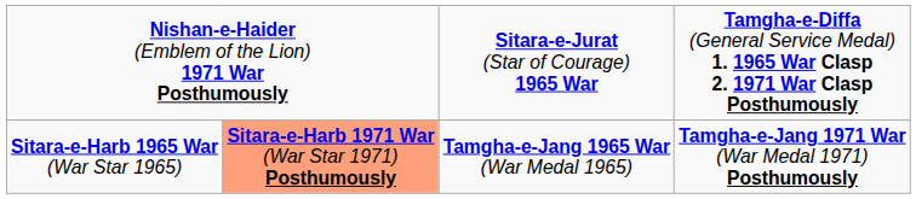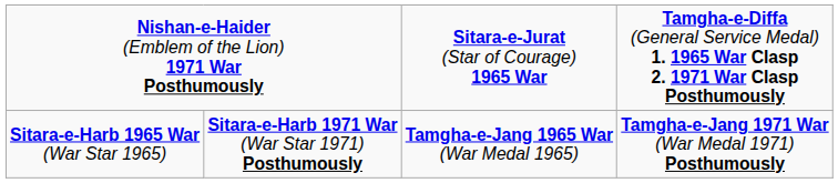Sitara-e-Harb 1965 War (War Star 1965) | column 2: lightsalmon background -> no background
